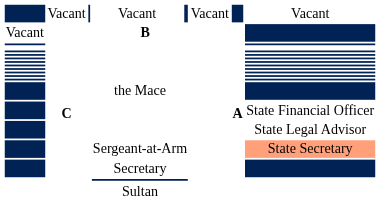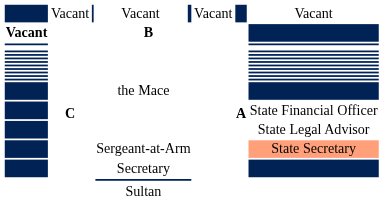B | column 1: normal -> bold
